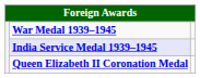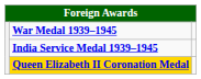India Service Medal 1939–1945 | War Medal 1939–1945: lavender background -> no background
Queen Elizabeth II Coronation Medal | War Medal 1939–1945: no background -> gold background
